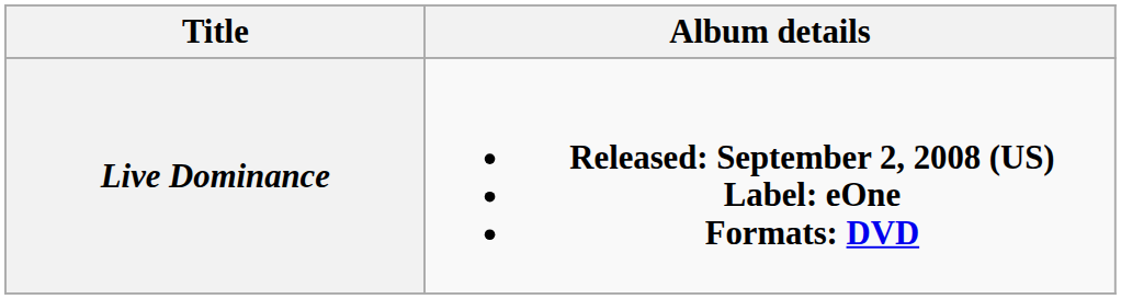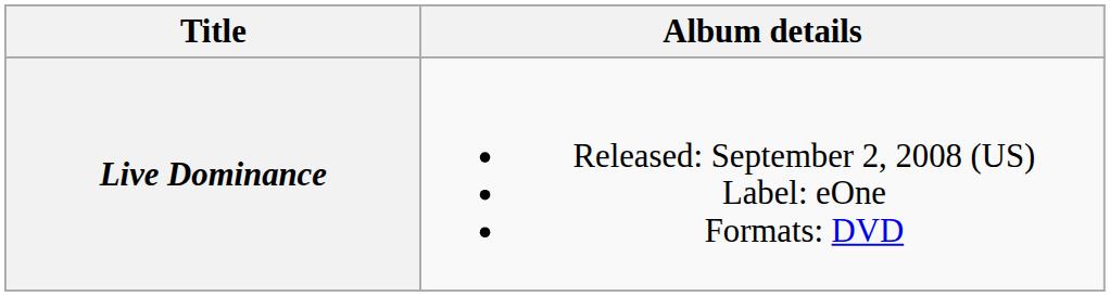Live Dominance | Album details: bold -> normal
